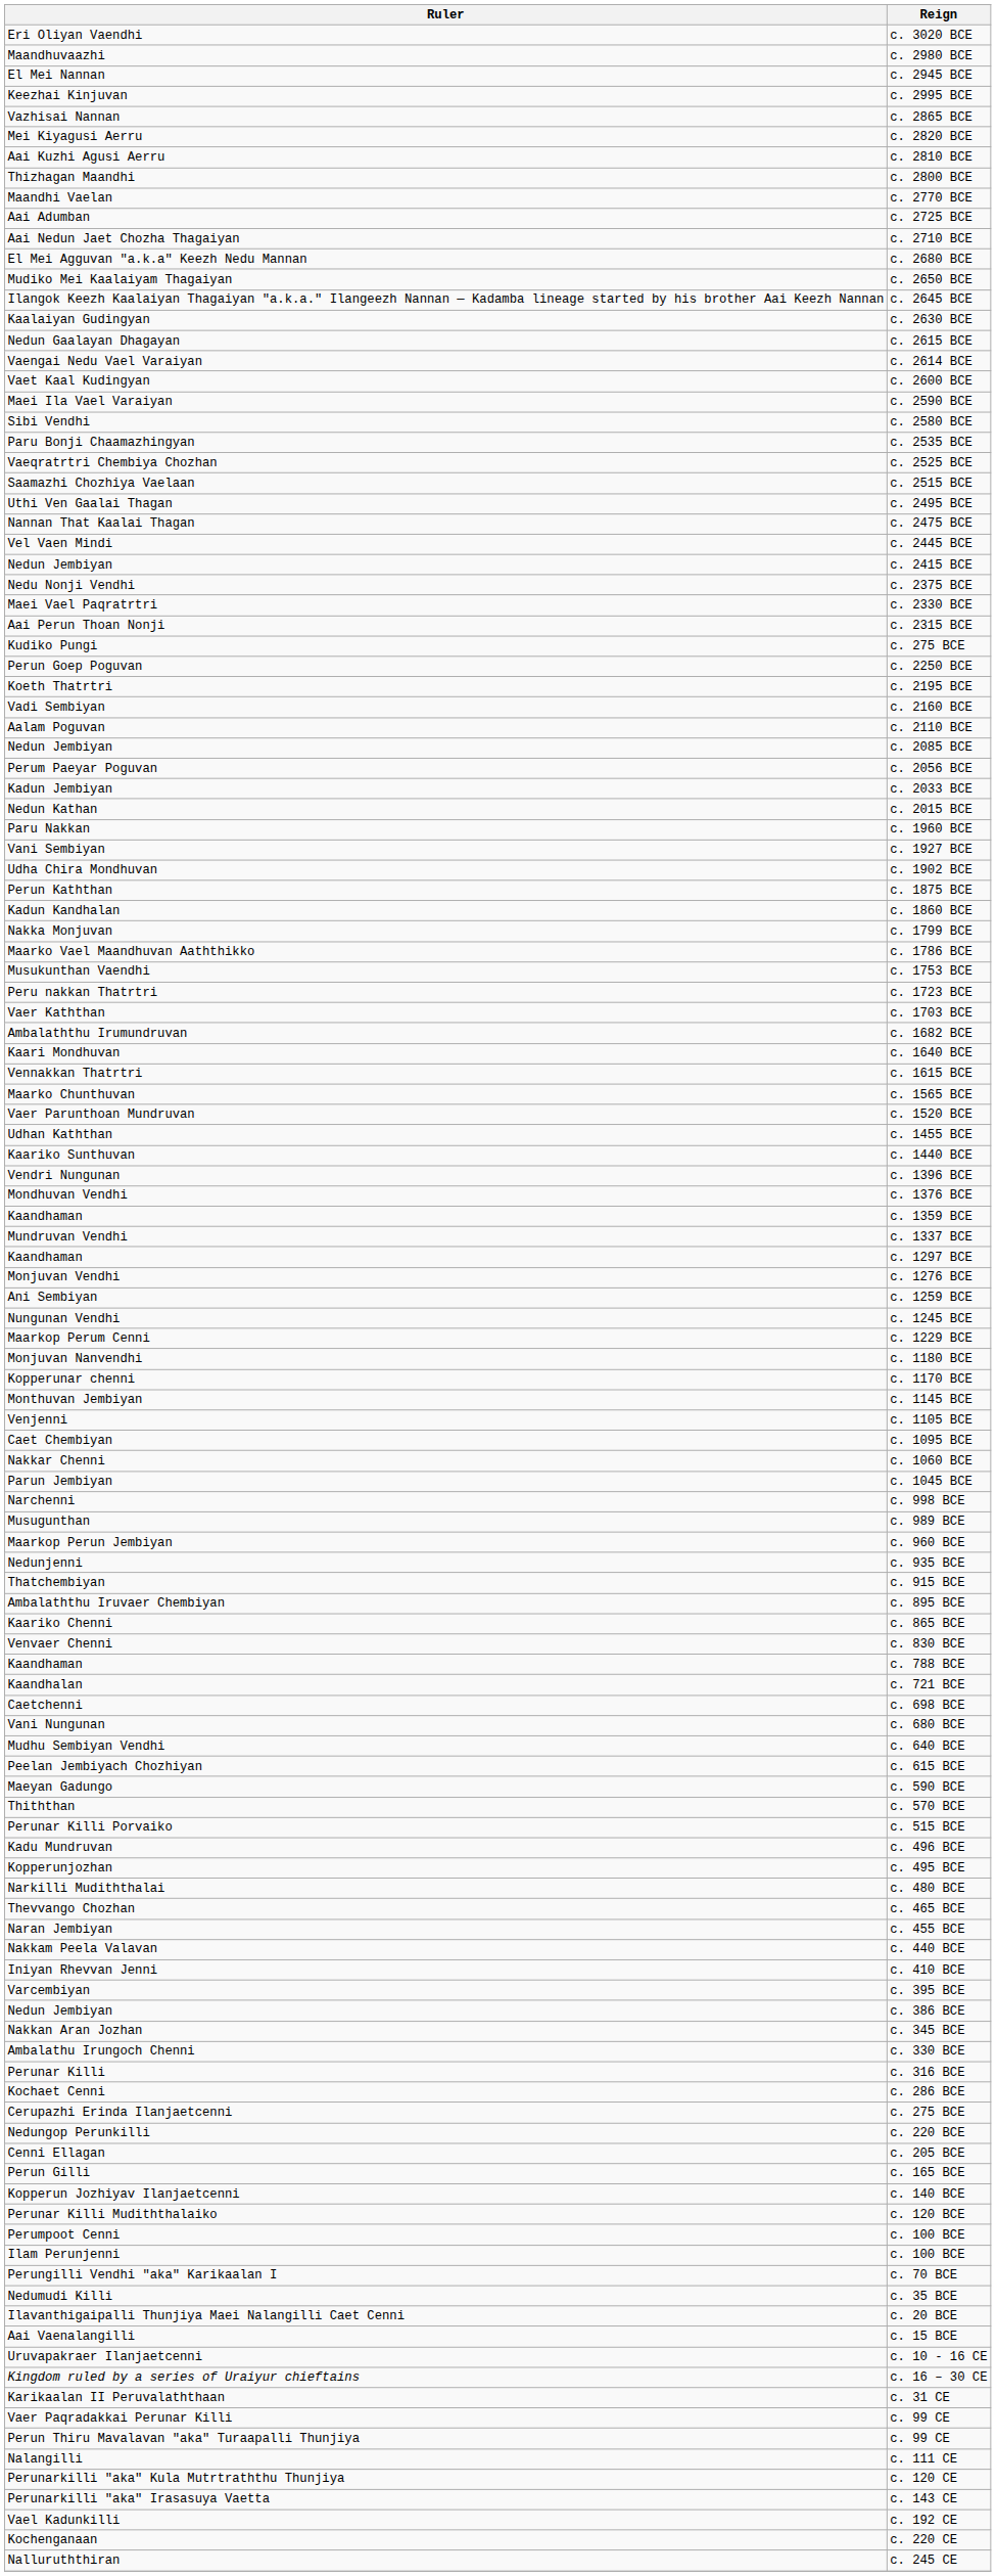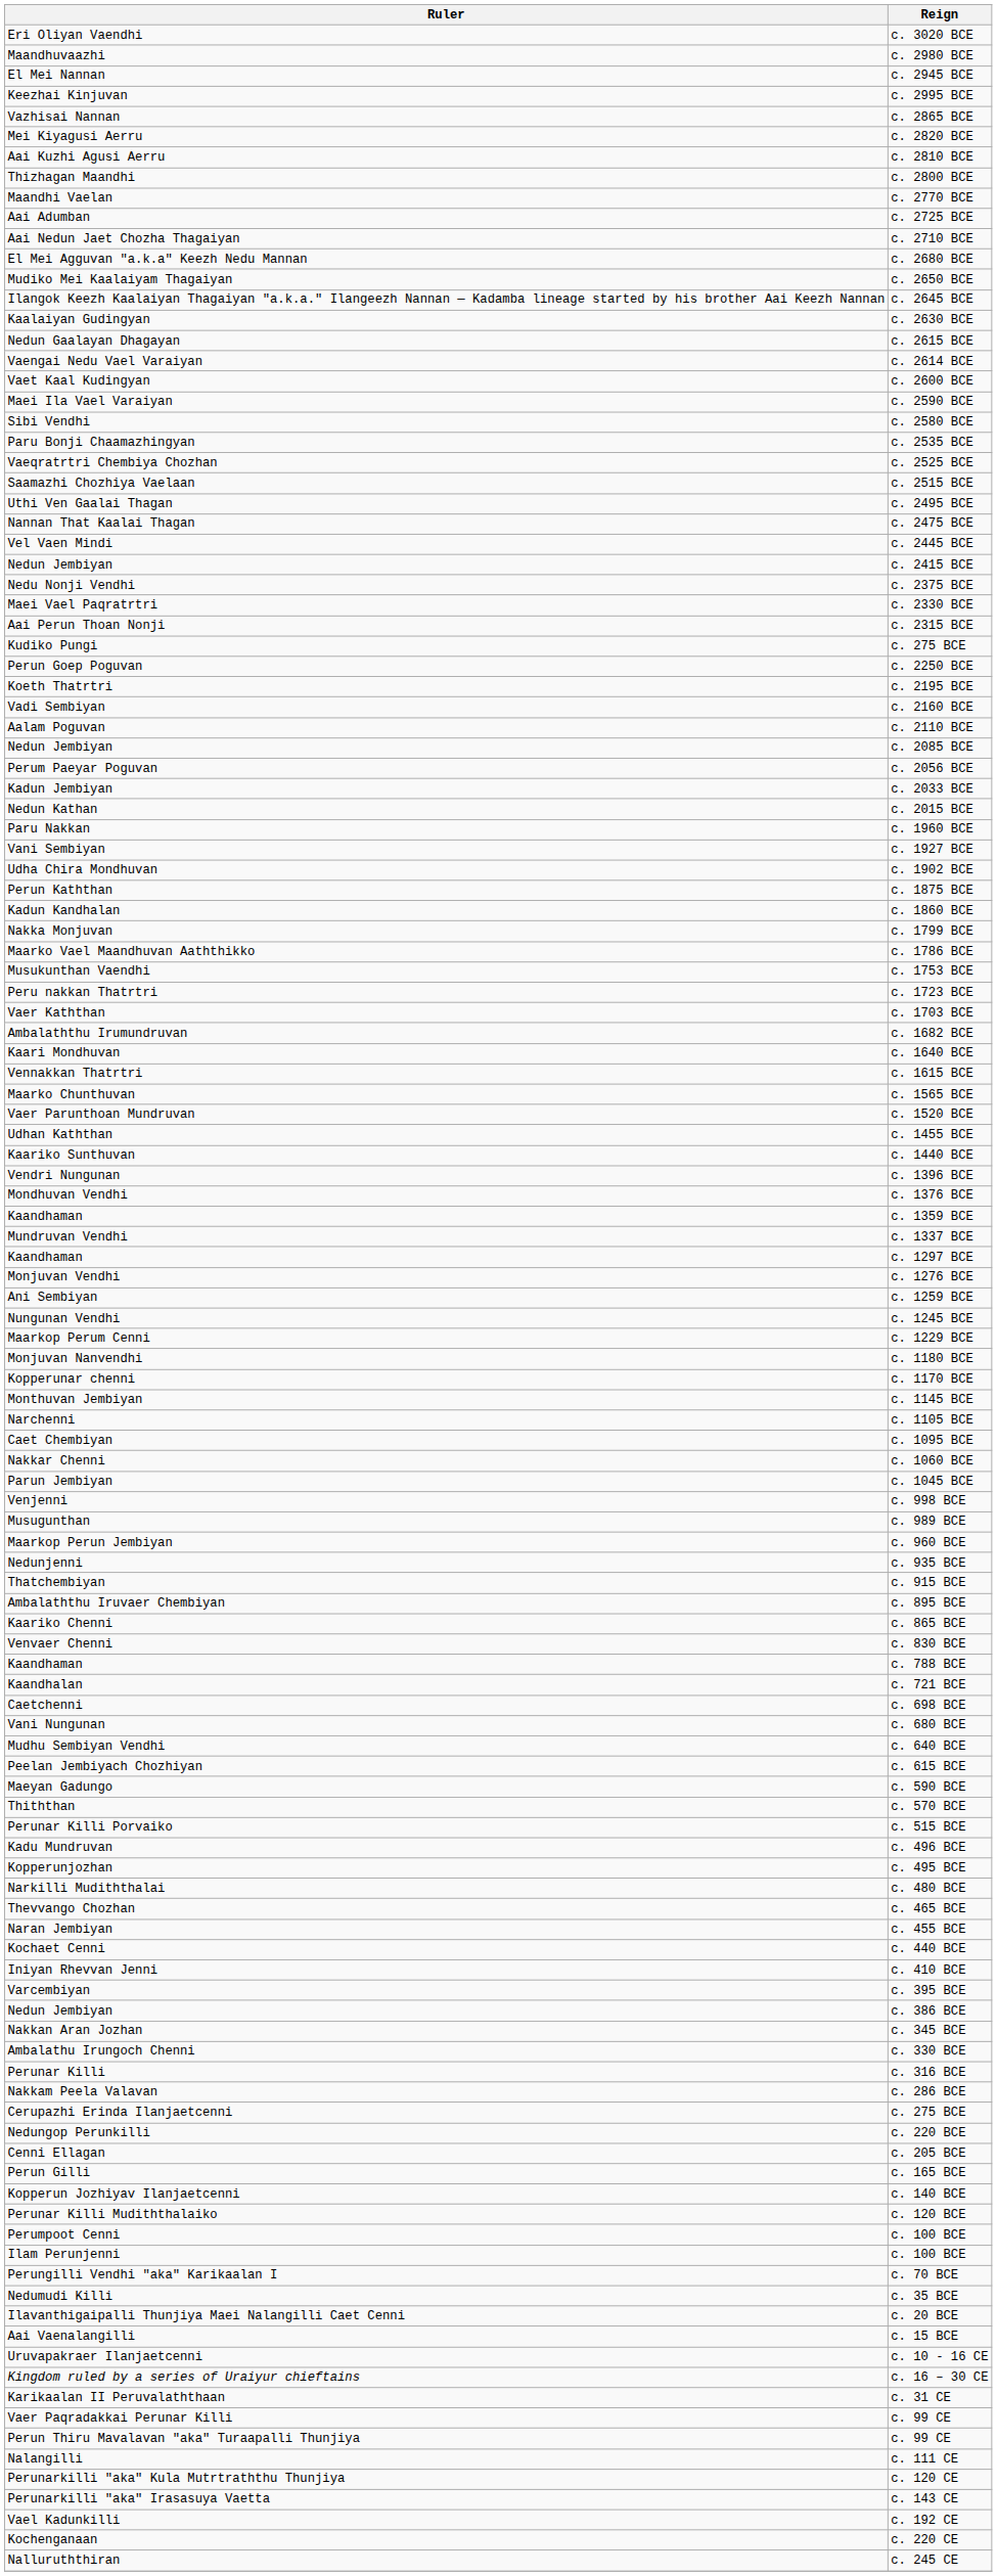row 70 | Ruler: Venjenni -> Narchenni
row 74 | Ruler: Narchenni -> Venjenni
row 96 | Ruler: Nakkam Peela Valavan -> Kochaet Cenni
row 103 | Ruler: Kochaet Cenni -> Nakkam Peela Valavan
